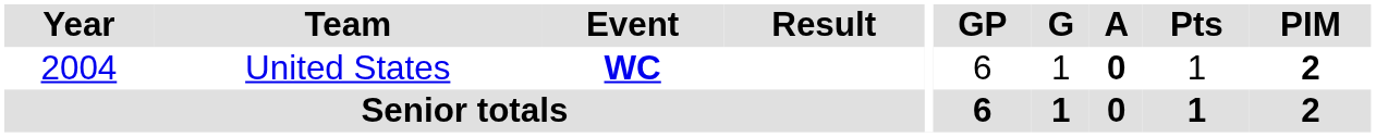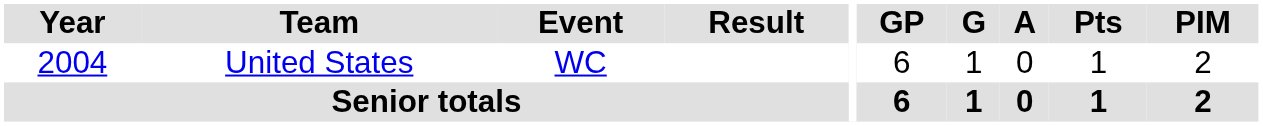United States | Event: bold -> normal
United States | A: bold -> normal
United States | PIM: bold -> normal
